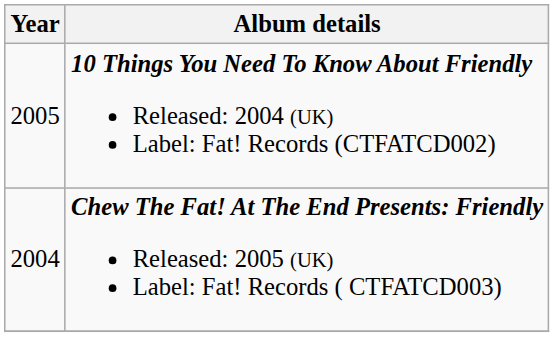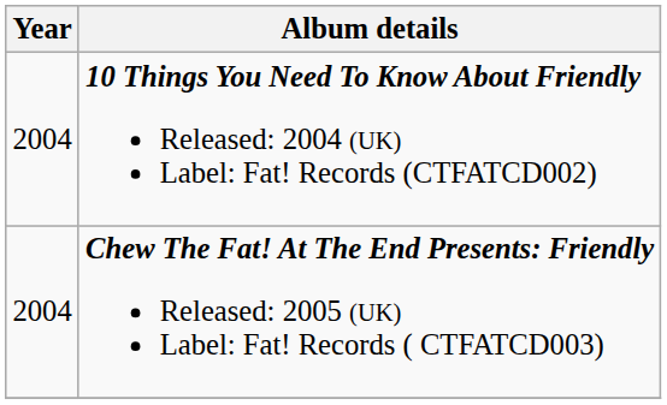row 2 | Year: 2005 -> 2004
